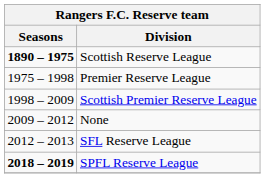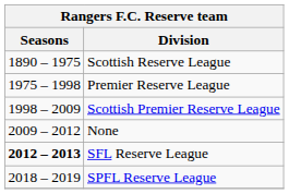Scottish Reserve League | Seasons: bold -> normal
SFL Reserve League | Seasons: normal -> bold
SPFL Reserve League | Seasons: bold -> normal
